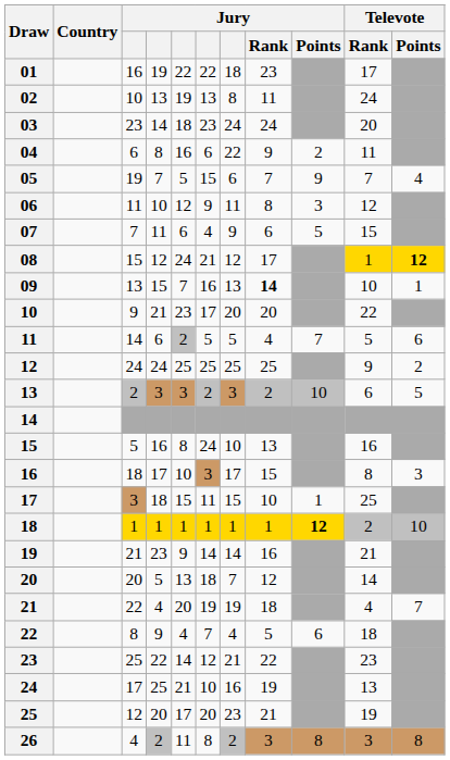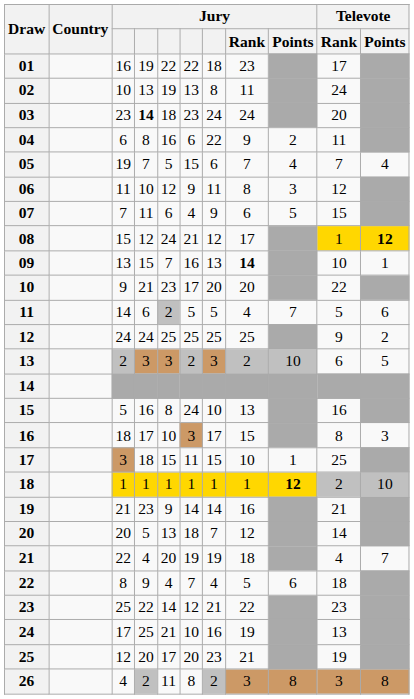03 | column 4: normal -> bold
05 | Jury / Points: 9 -> 4
